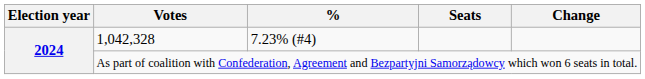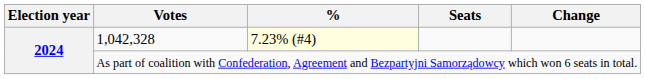1,042,328 | %: no background -> lightyellow background
